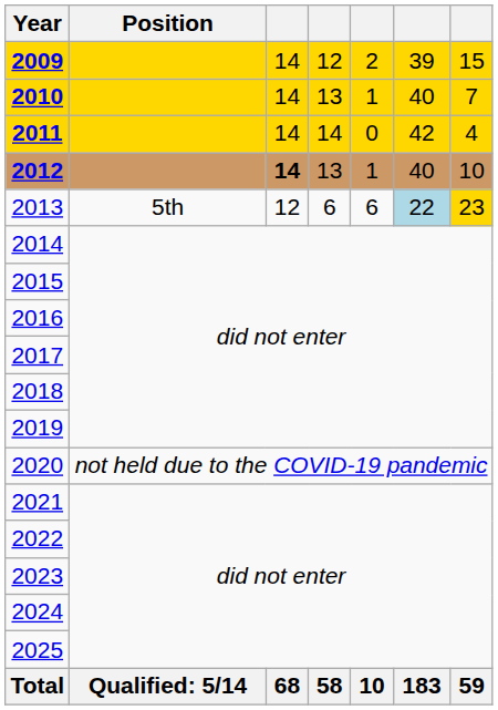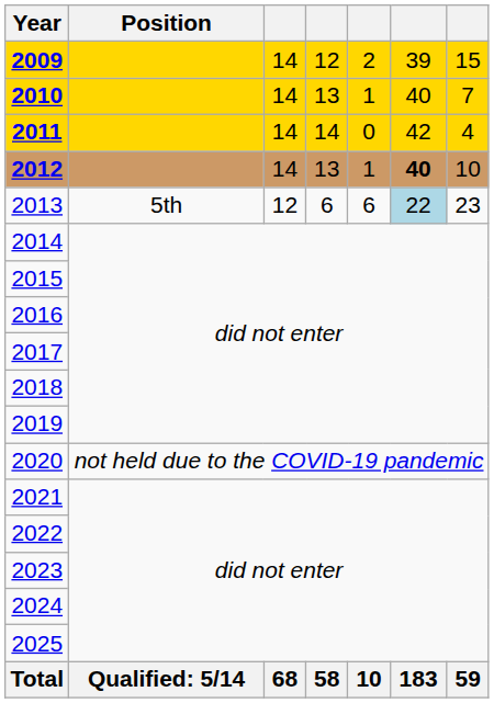2012 | column 3: bold -> normal
2012 | column 6: normal -> bold
2013 | column 7: gold background -> no background
